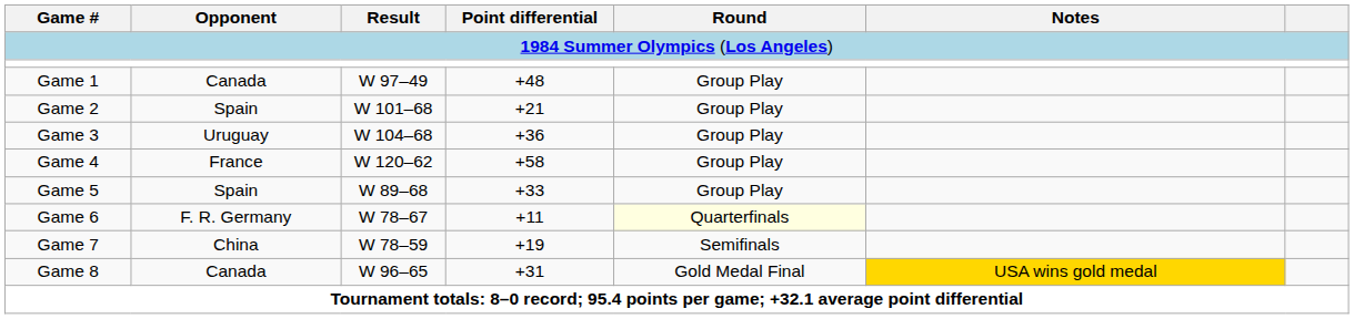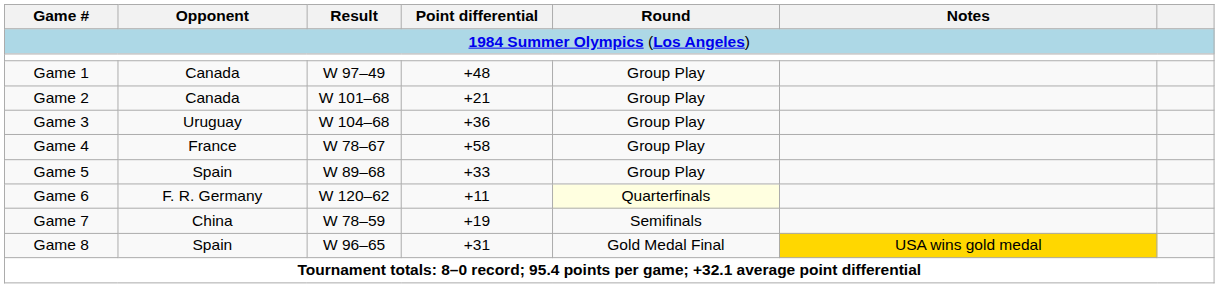Game 2 | Opponent: Spain -> Canada
Game 4 | Result: W 120–62 -> W 78–67
Game 6 | Result: W 78–67 -> W 120–62
Game 8 | Opponent: Canada -> Spain
